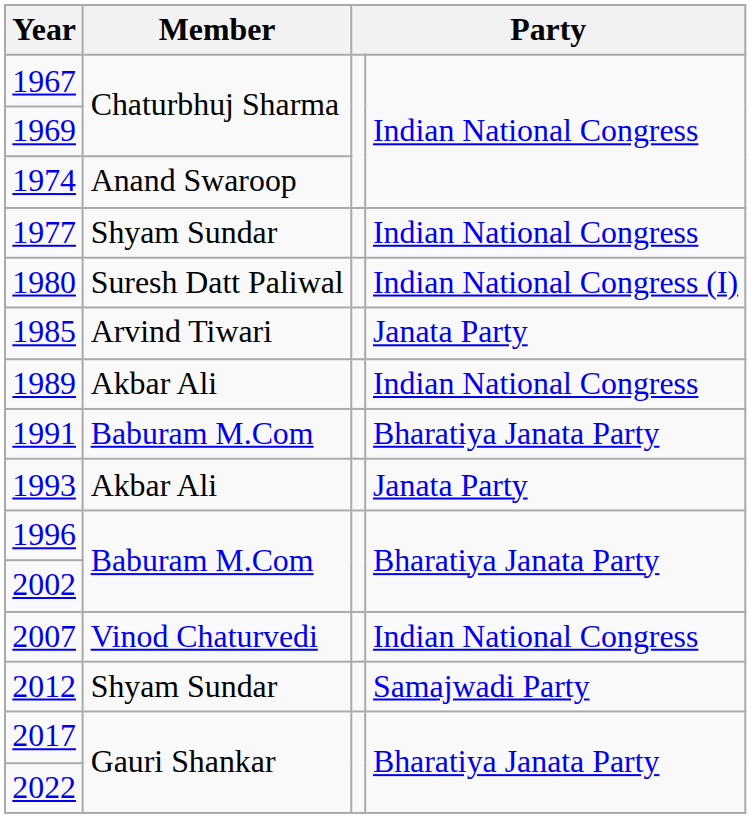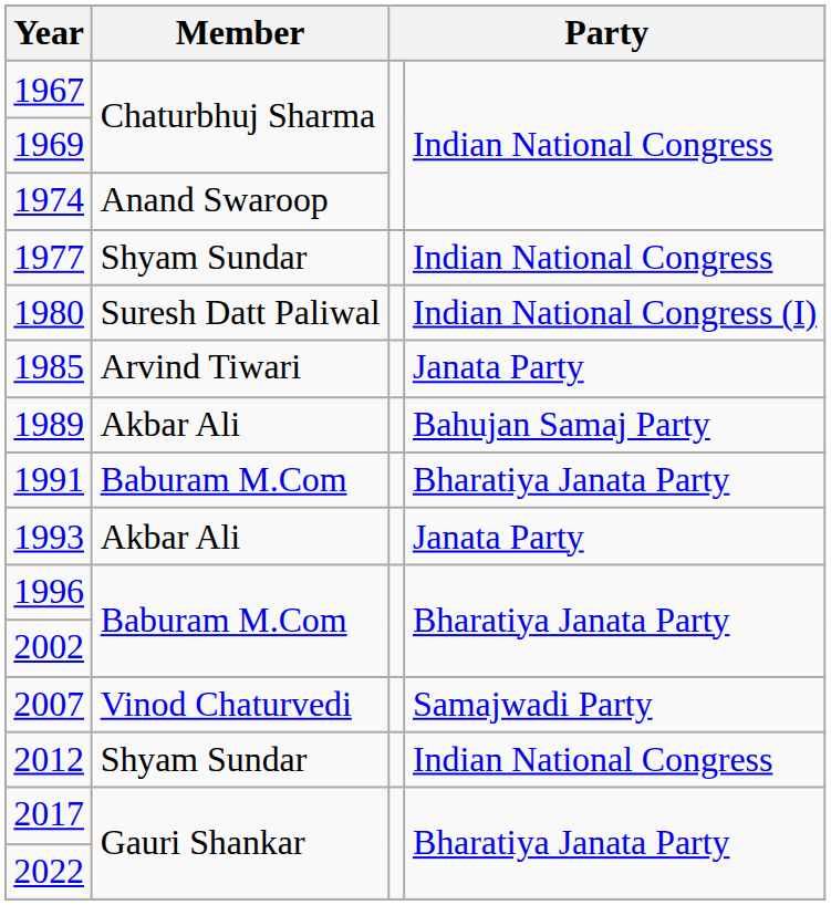1989 | column 4: Indian National Congress -> Bahujan Samaj Party
2007 | column 4: Indian National Congress -> Samajwadi Party
2012 | column 4: Samajwadi Party -> Indian National Congress
